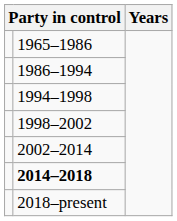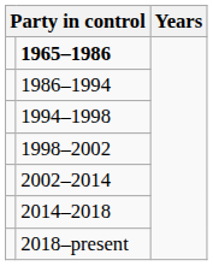1965–1986 | column 2: normal -> bold
2014–2018 | column 2: bold -> normal
